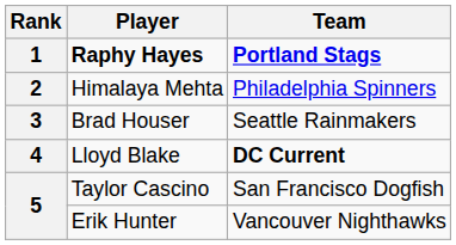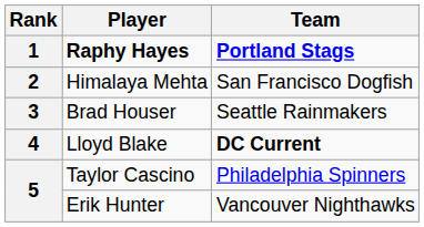Himalaya Mehta | Team: Philadelphia Spinners -> San Francisco Dogfish
Taylor Cascino | Team: San Francisco Dogfish -> Philadelphia Spinners
